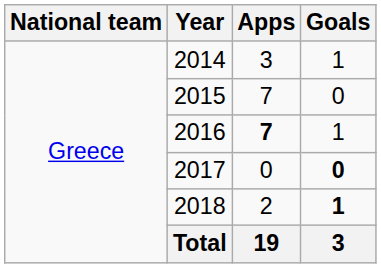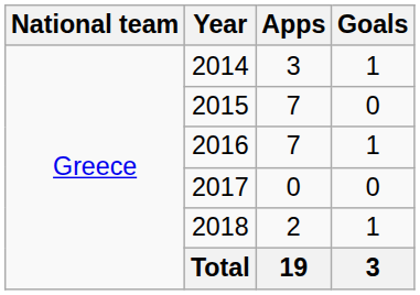2016 | Apps: bold -> normal
2017 | Goals: bold -> normal
2018 | Goals: bold -> normal
